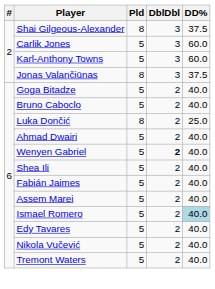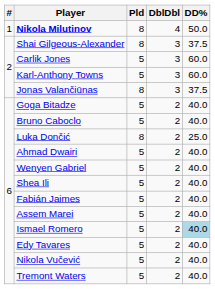+ row: 1 | Nikola Milutinov | 8 | 4 | 50.0
Wenyen Gabriel | DblDbl: bold -> normal
